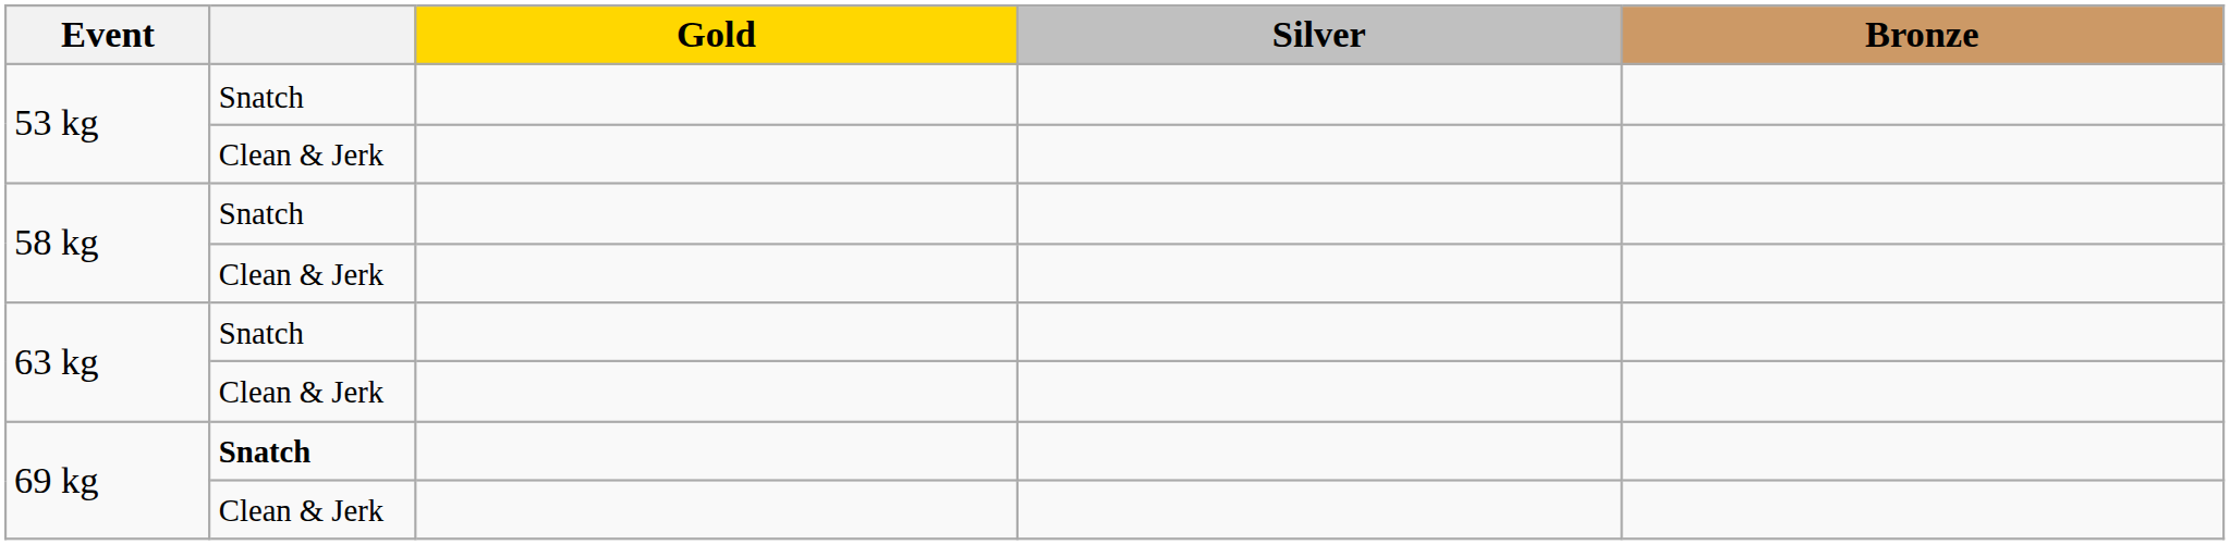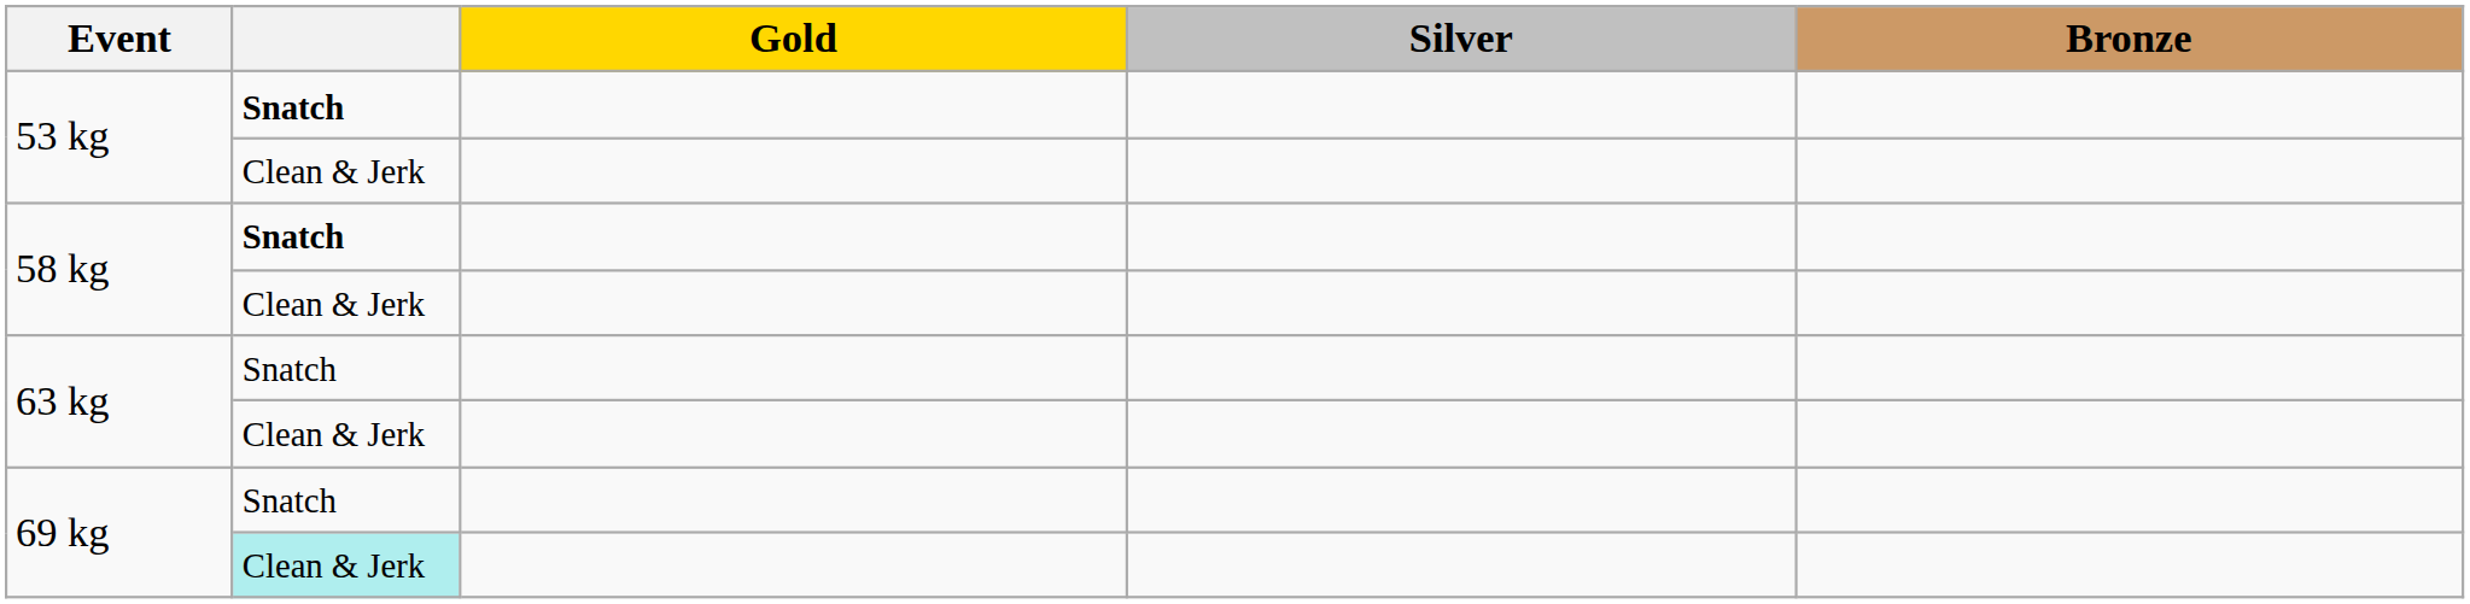53 kg / Snatch | column 2: normal -> bold
58 kg / Snatch | column 2: normal -> bold
69 kg / Snatch | column 2: bold -> normal
69 kg / Clean & Jerk | column 2: no background -> paleturquoise background
